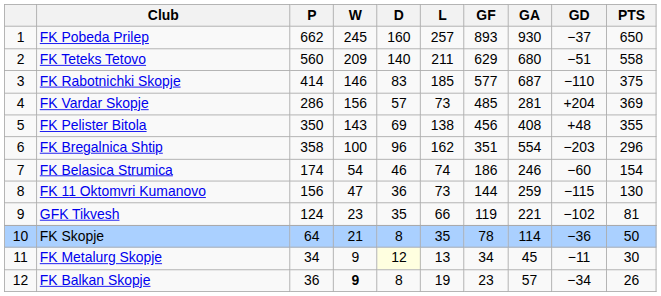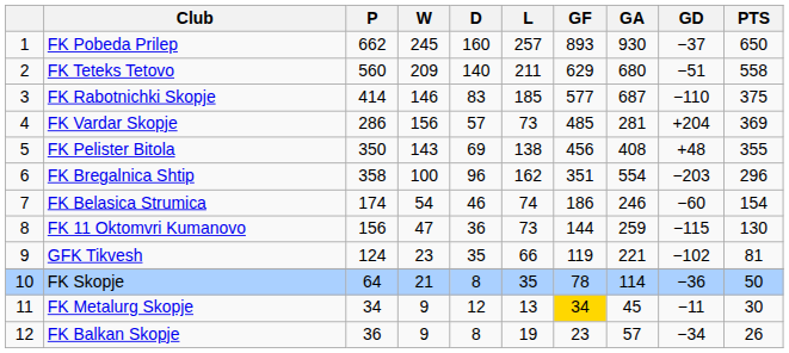FK Metalurg Skopje | D: lightyellow background -> no background
FK Metalurg Skopje | GF: no background -> gold background
FK Balkan Skopje | W: bold -> normal
